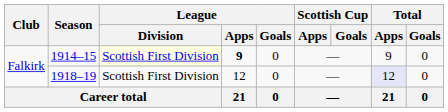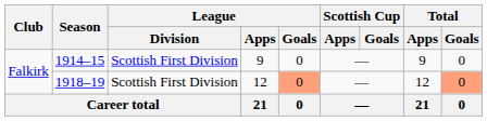1914–15 | League / Division: lightyellow background -> no background
1914–15 | League / Apps: bold -> normal
1918–19 | League / Goals: no background -> lightsalmon background
1918–19 | Total / Apps: lavender background -> no background
1918–19 | Total / Goals: no background -> lightsalmon background
